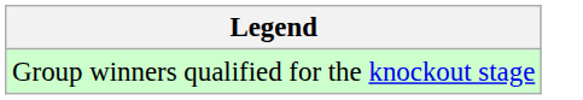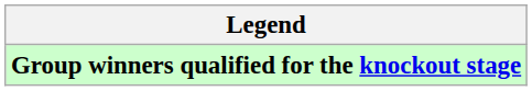row 2 | column 1: normal -> bold
